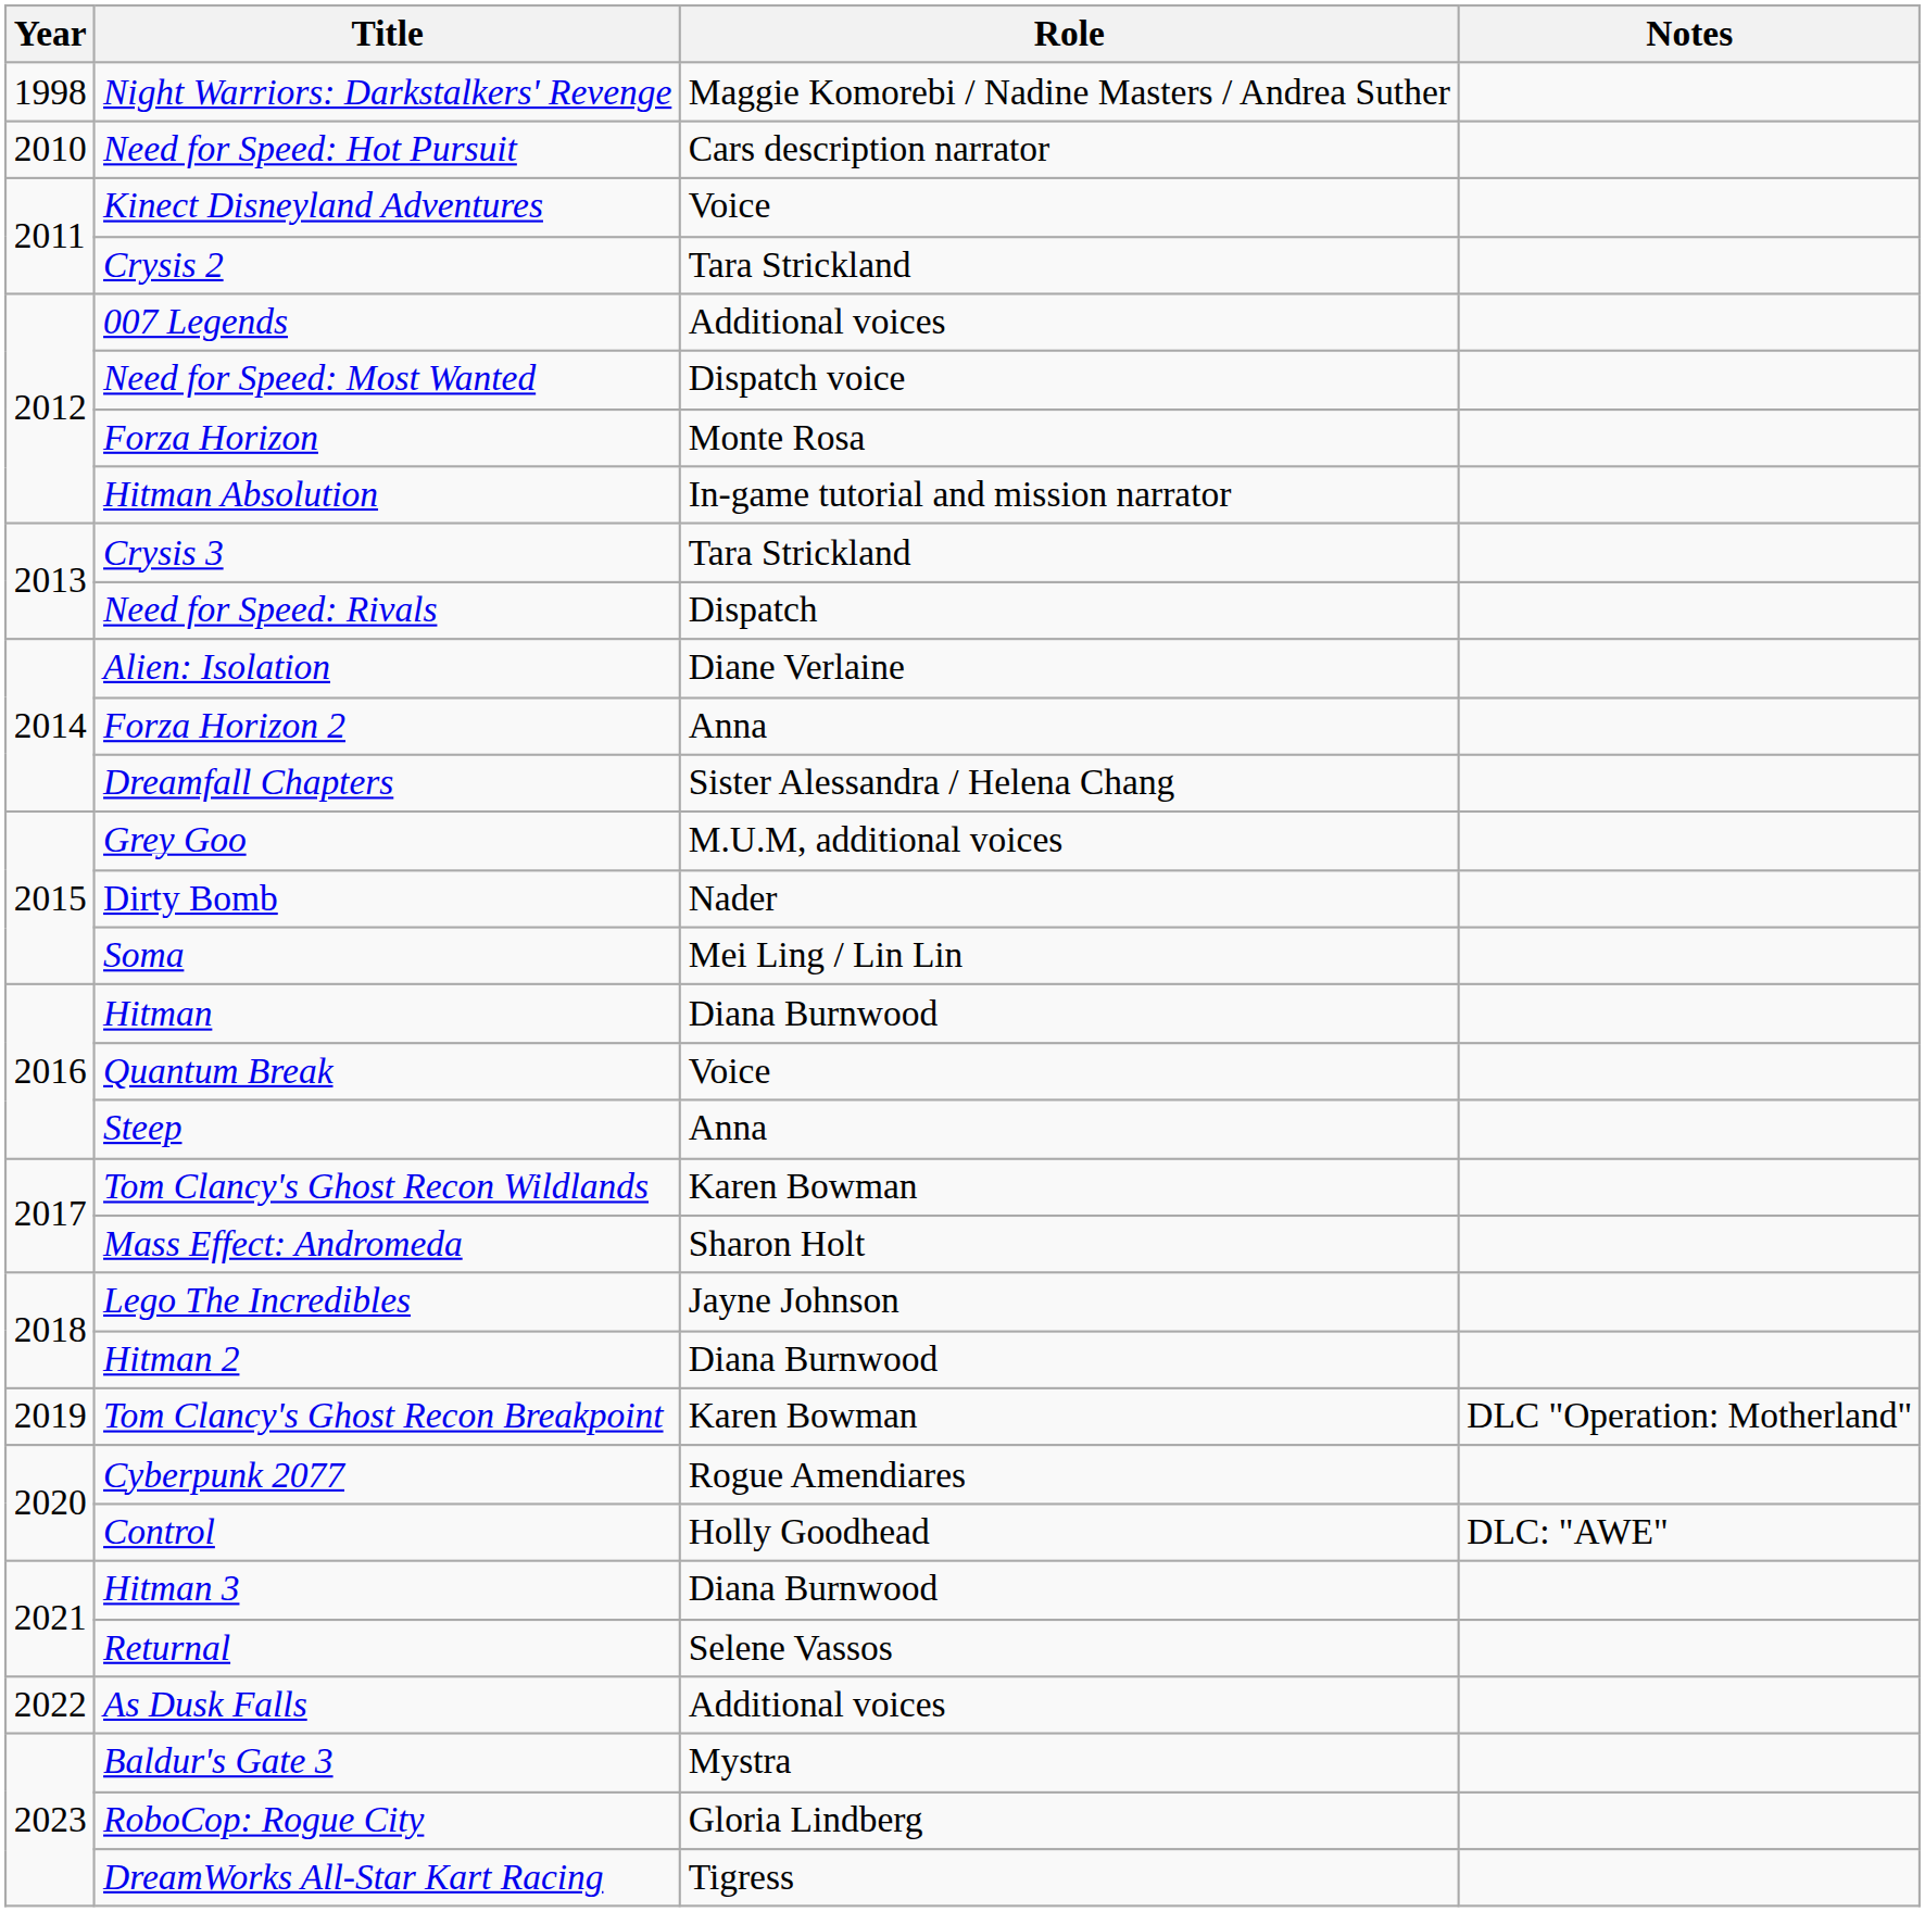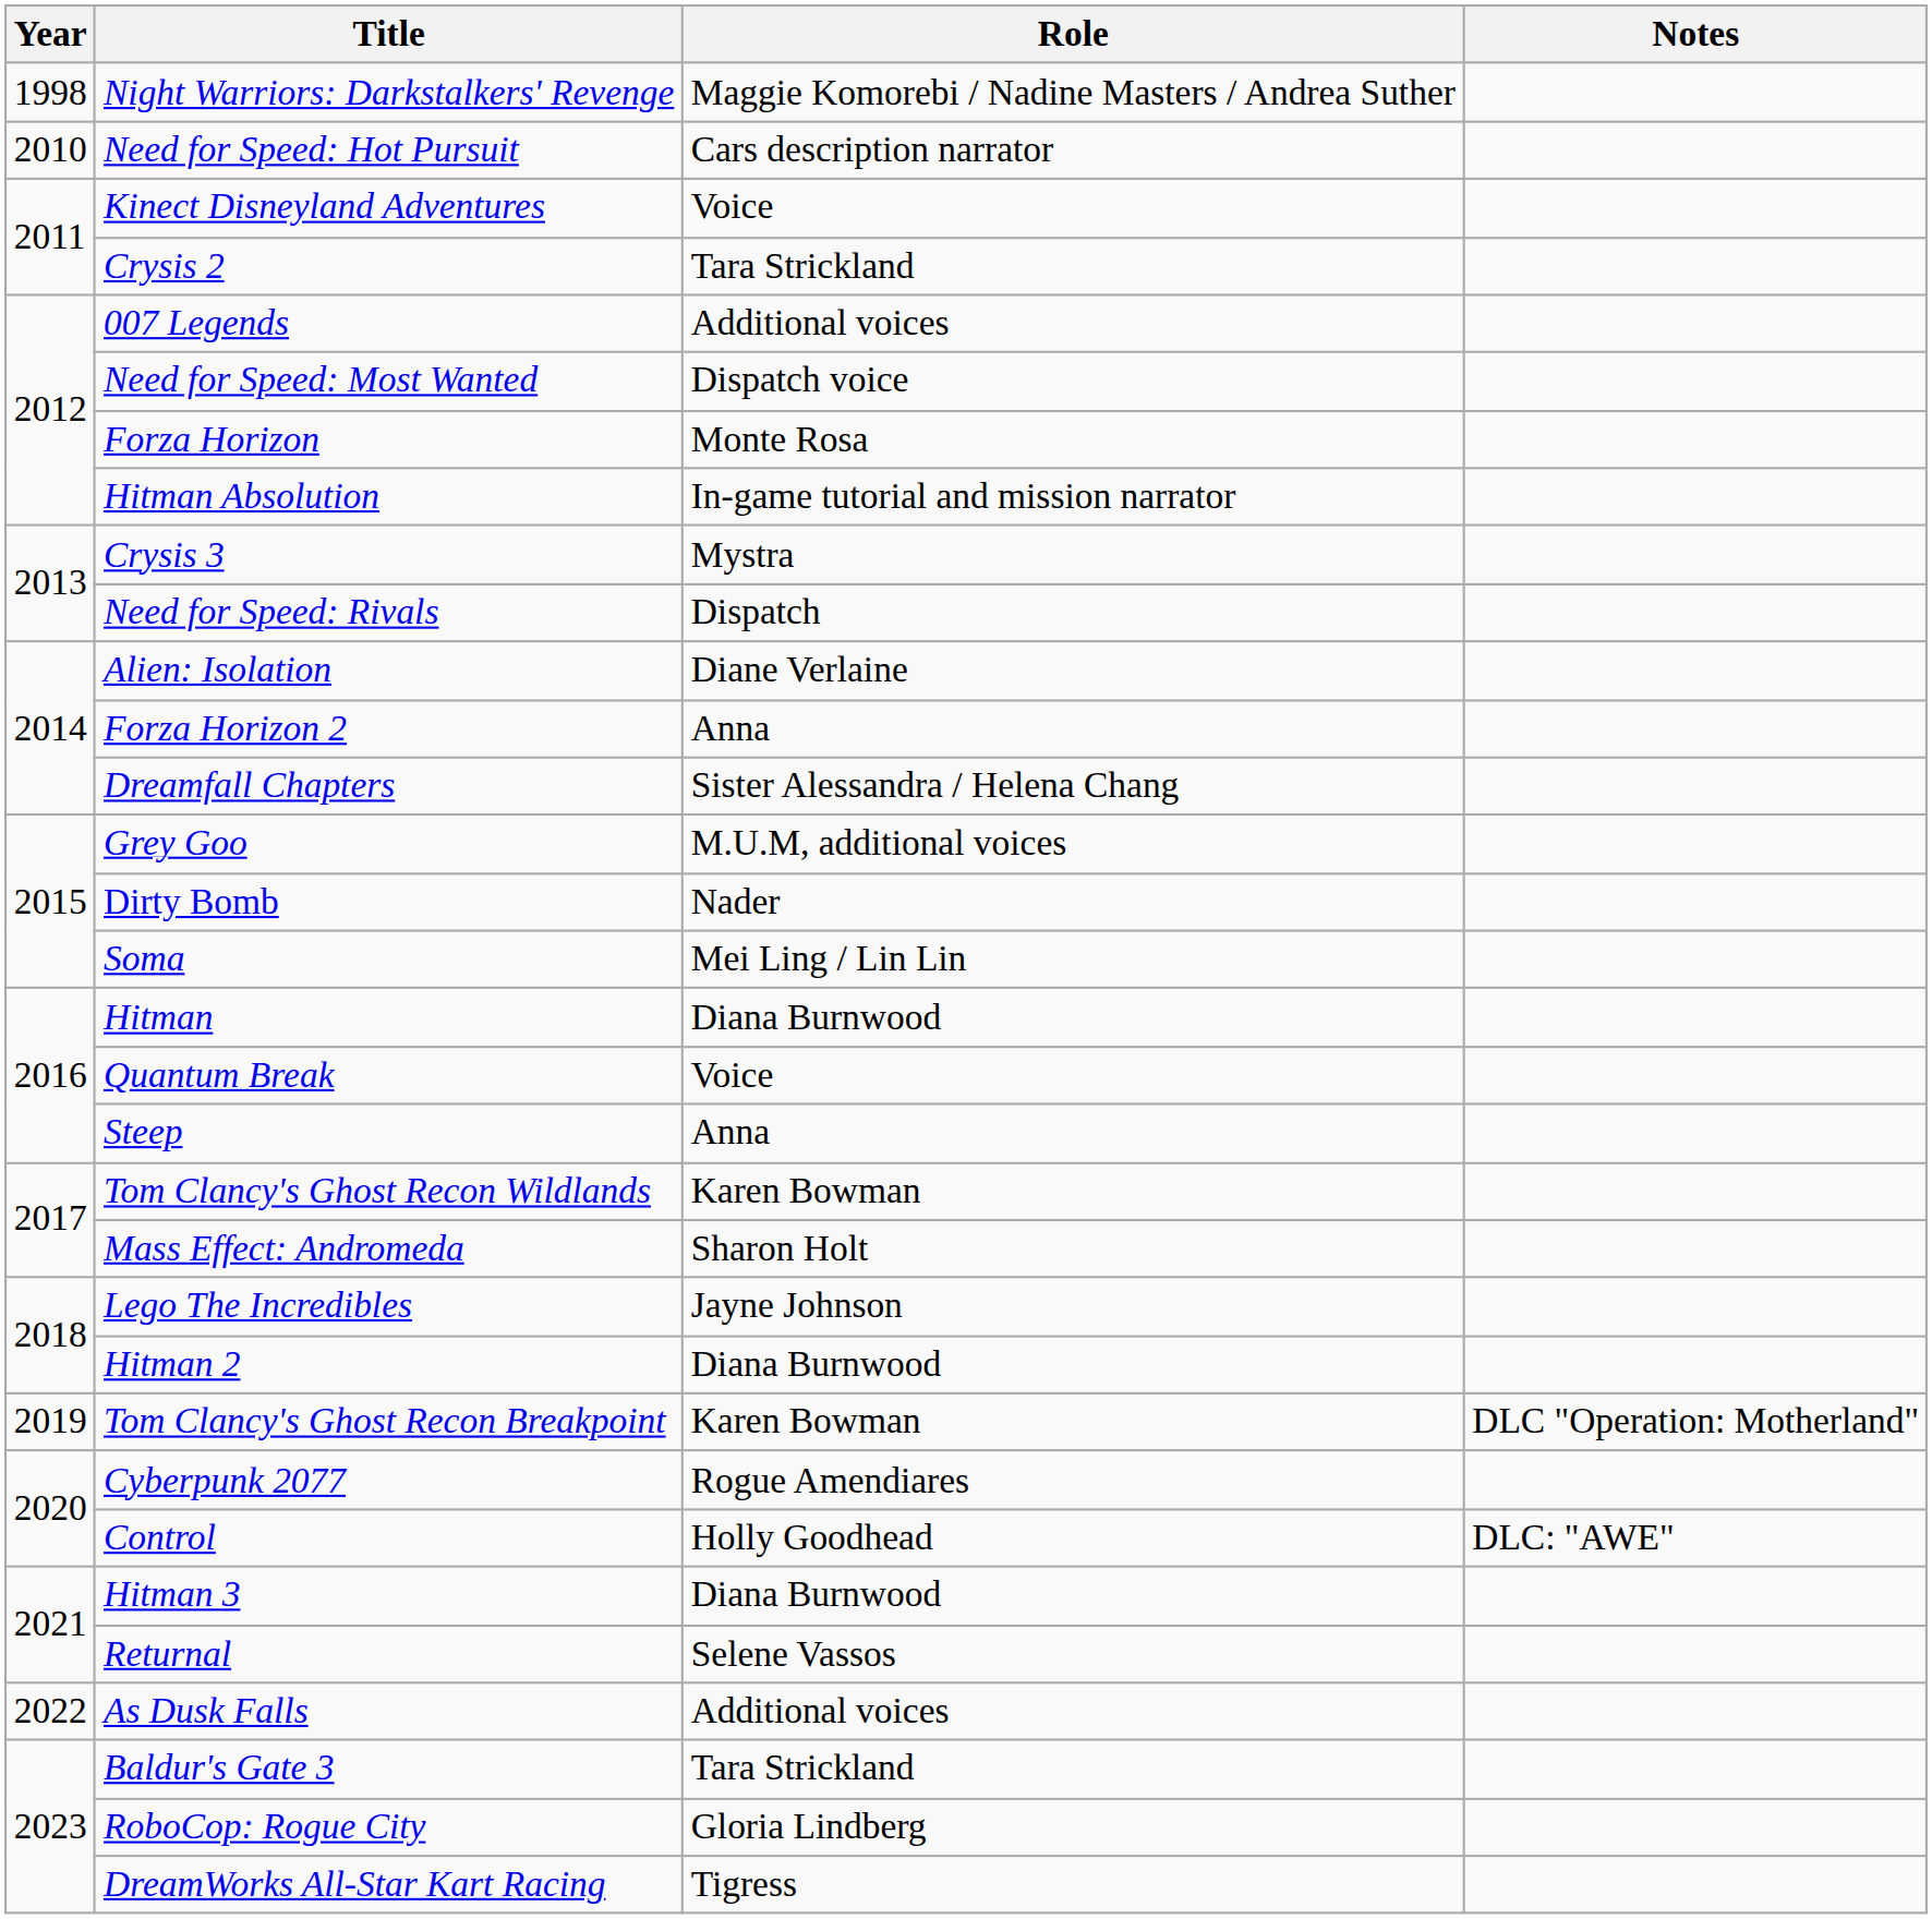Crysis 3 | Role: Tara Strickland -> Mystra
Baldur's Gate 3 | Role: Mystra -> Tara Strickland
